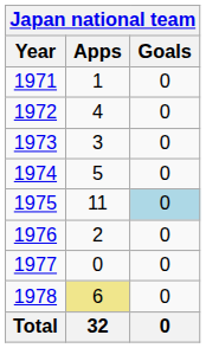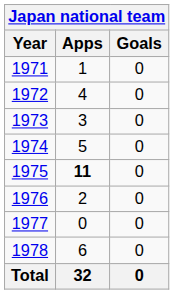1975 | Apps: normal -> bold
1975 | Goals: lightblue background -> no background
1978 | Apps: khaki background -> no background
